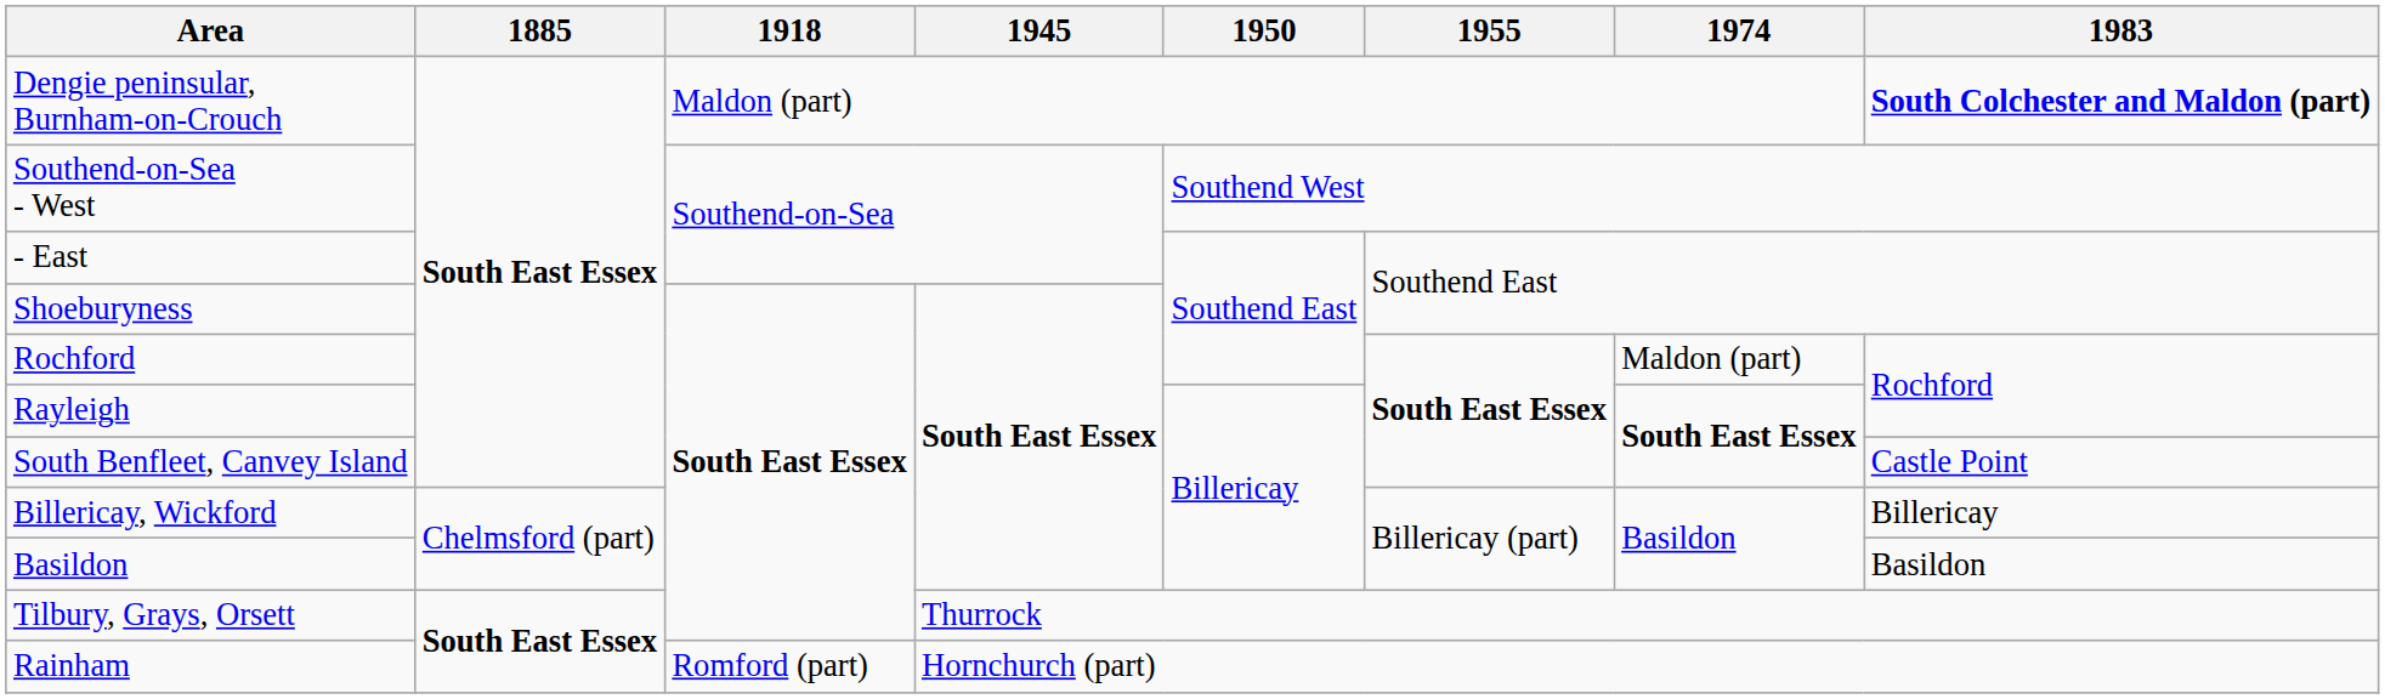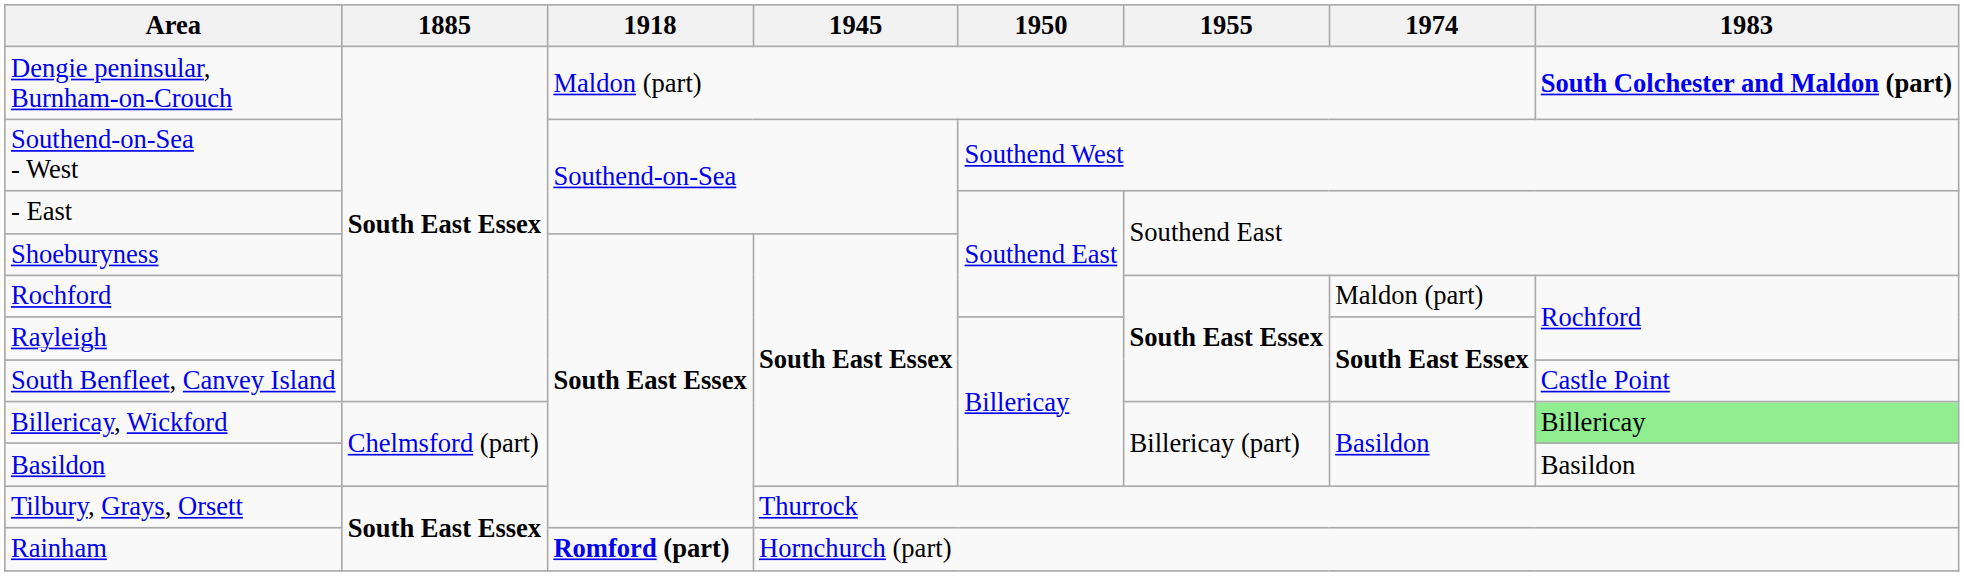Billericay, Wickford | 1983: no background -> lightgreen background
Rainham | 1918: normal -> bold
